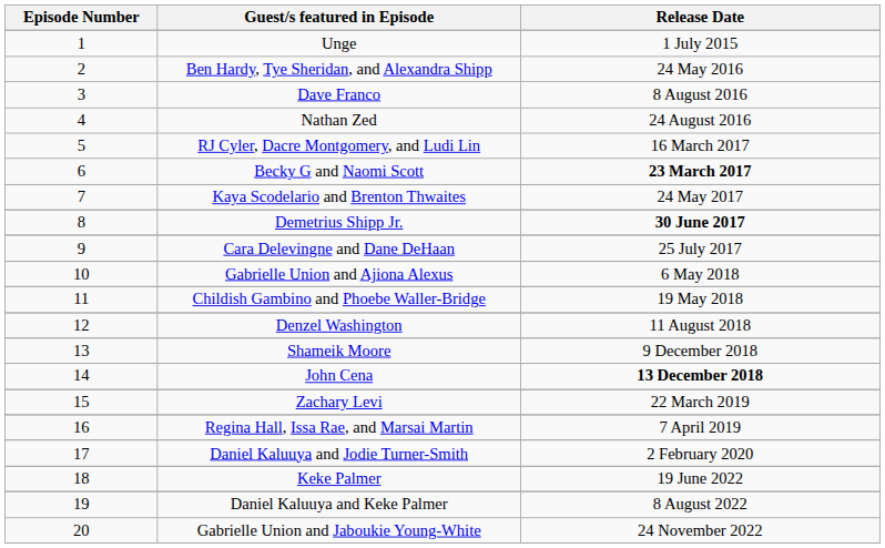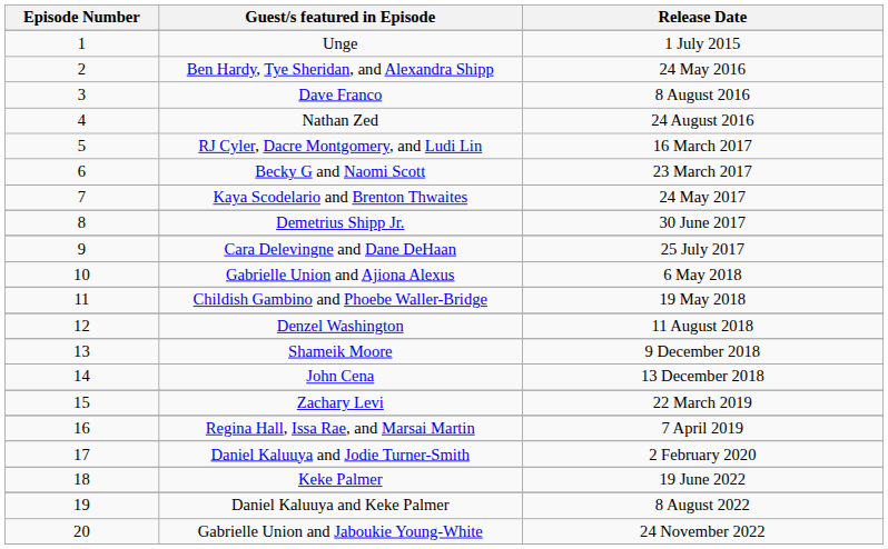Becky G and Naomi Scott | Release Date: bold -> normal
Demetrius Shipp Jr. | Release Date: bold -> normal
John Cena | Release Date: bold -> normal
